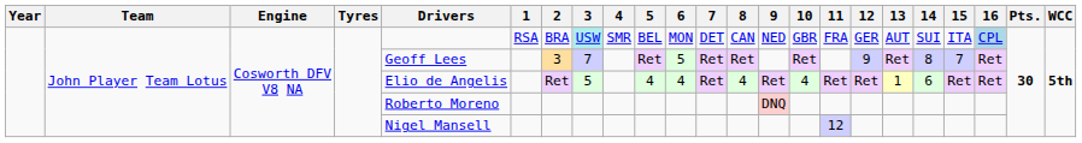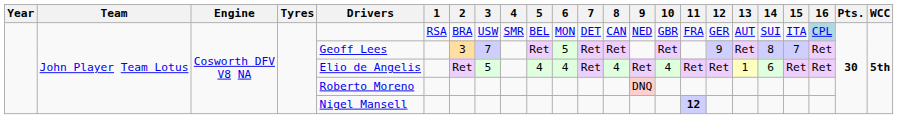row 2 | 3: paleturquoise background -> no background
row 6 | 11: normal -> bold
